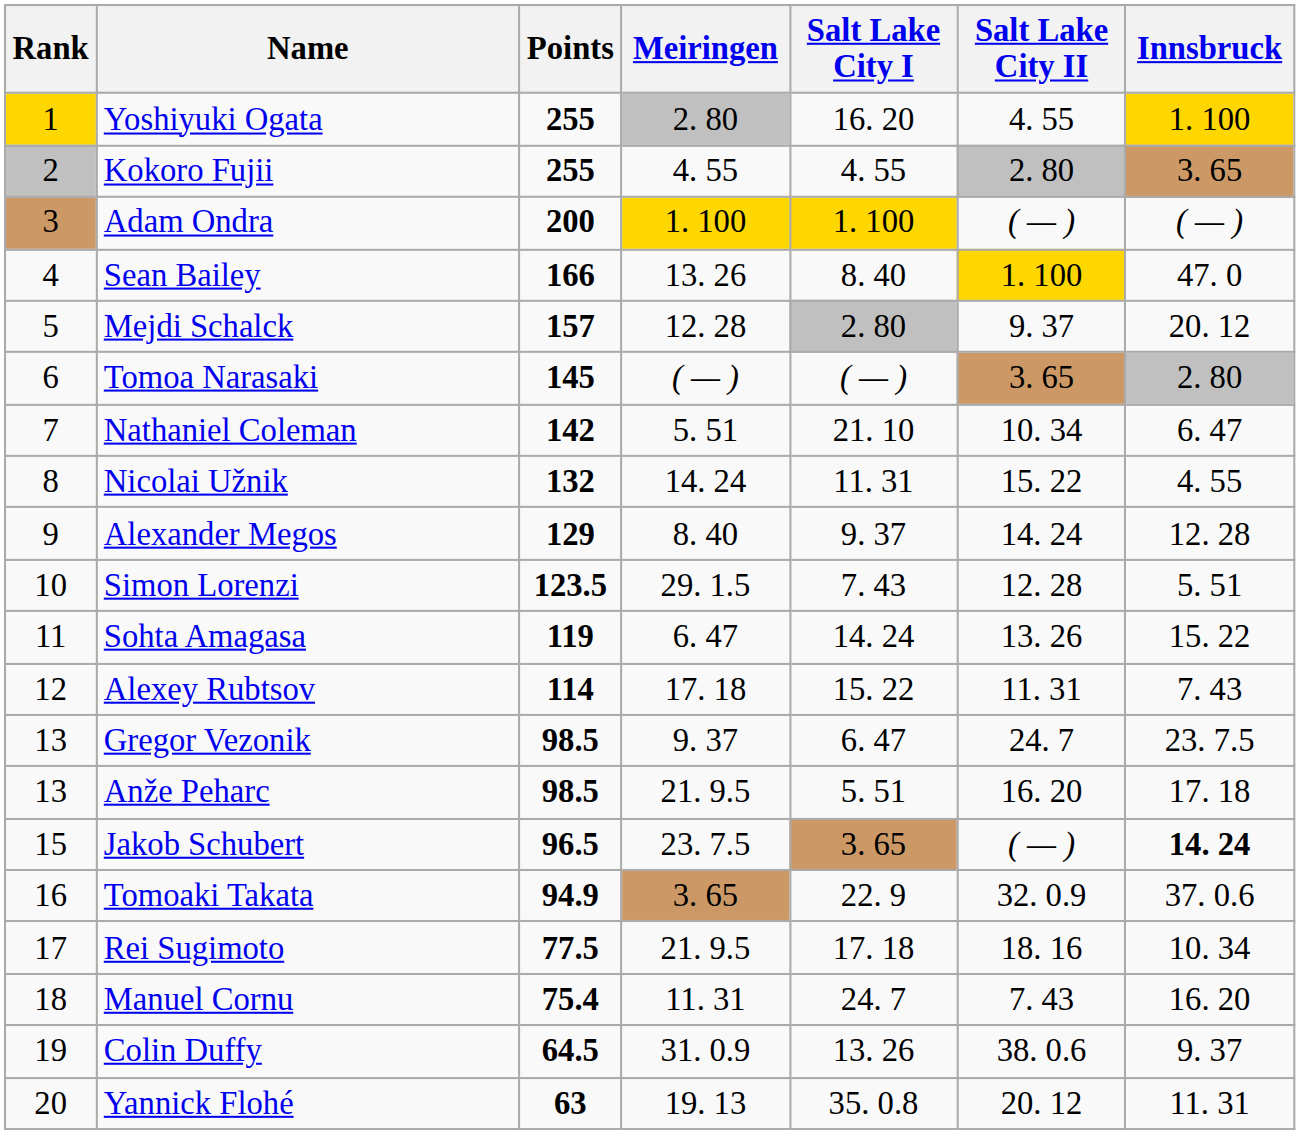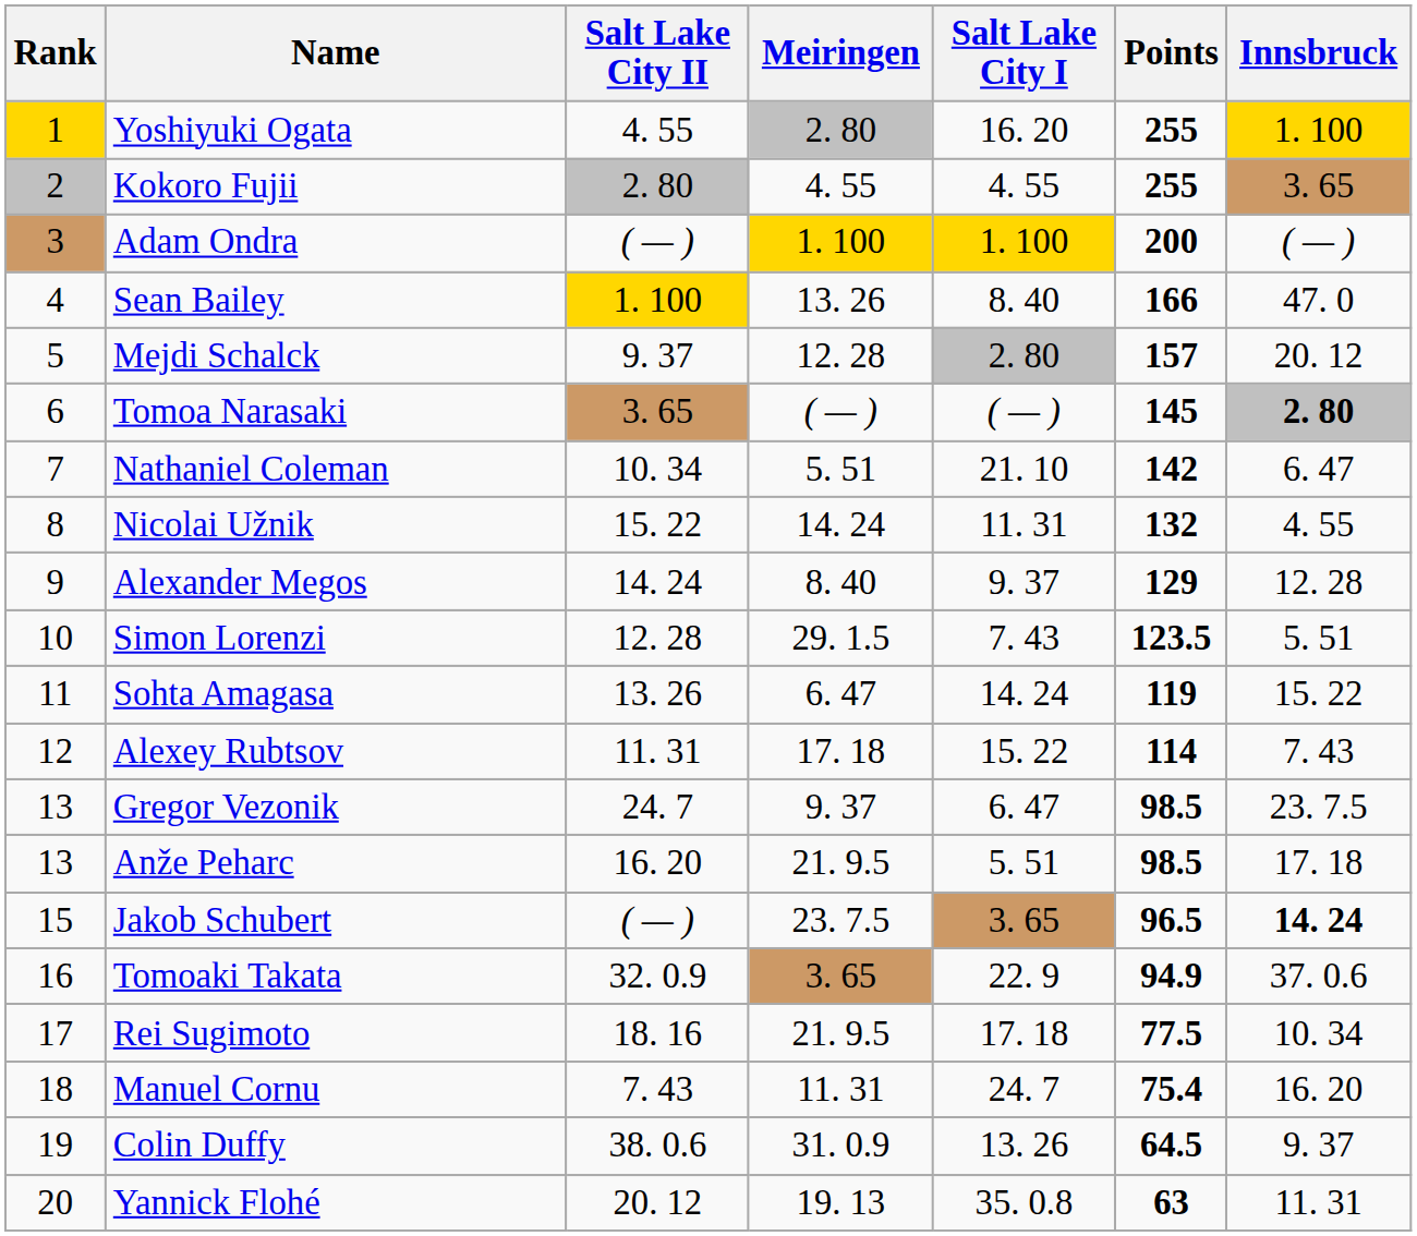columns swapped: Points <-> Salt Lake City II
Tomoa Narasaki | Innsbruck: normal -> bold
